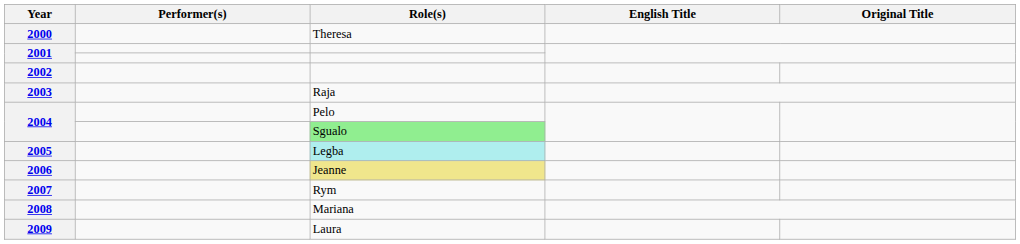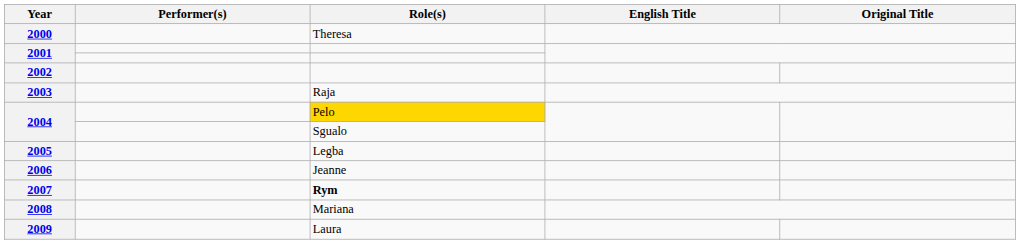2004 / Pelo | Role(s): no background -> gold background
2004 / Sgualo | Role(s): lightgreen background -> no background
2005 | Role(s): paleturquoise background -> no background
2006 | Role(s): khaki background -> no background
2007 | Role(s): normal -> bold
